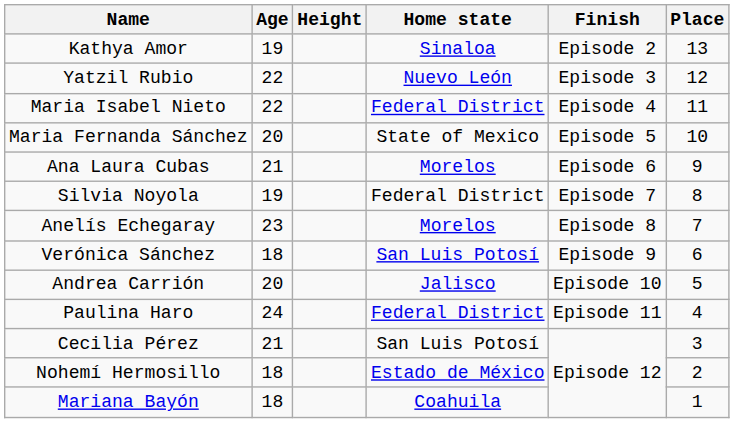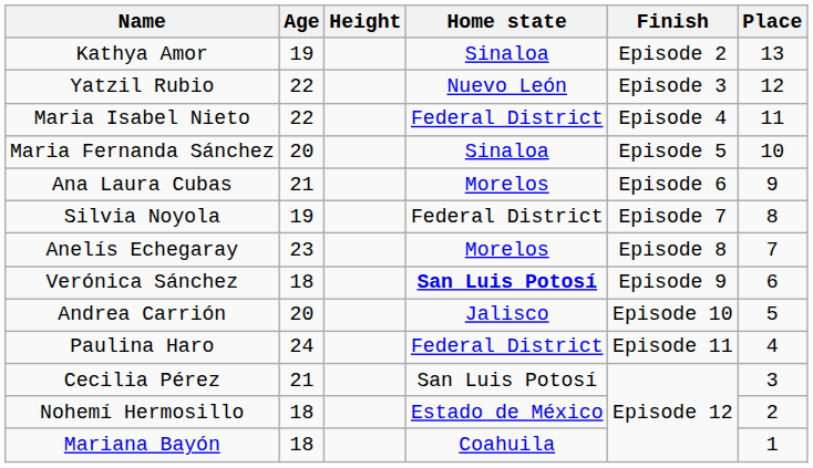Maria Fernanda Sánchez | Home state: State of Mexico -> Sinaloa
Verónica Sánchez | Home state: normal -> bold
